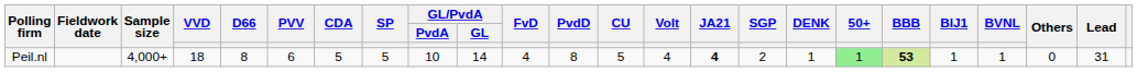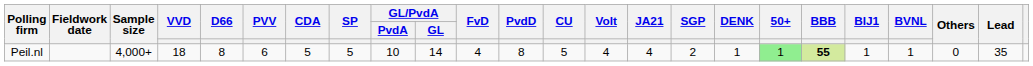Peil.nl | JA21: bold -> normal
Peil.nl | BBB: 53 -> 55
Peil.nl | Lead: 31 -> 35
